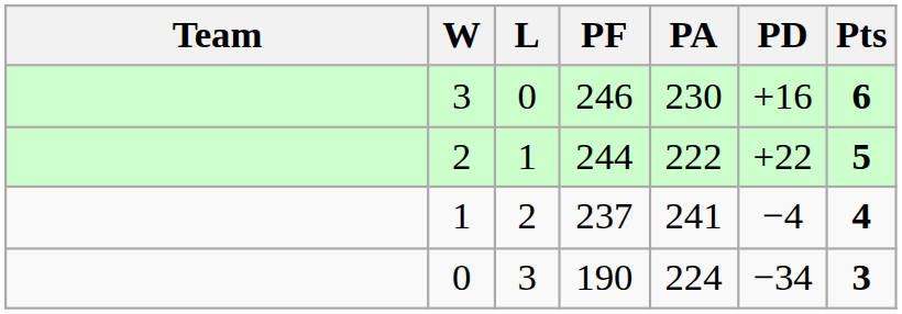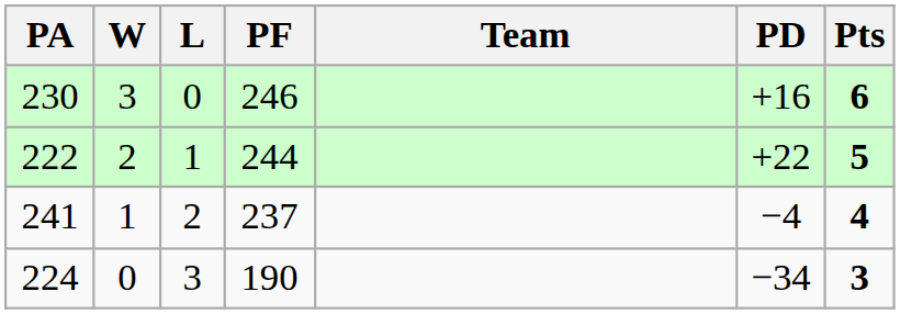columns swapped: Team <-> PA
